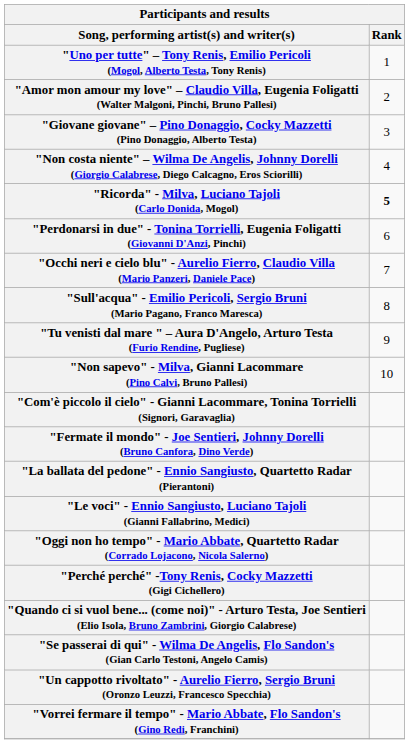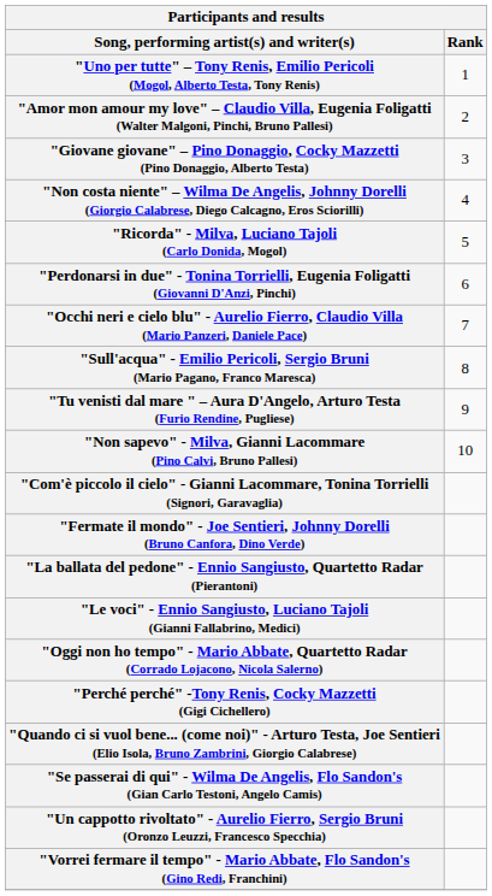"Ricorda" - Milva, Luciano Tajoli (Carlo Donida, Mogol) | Rank: bold -> normal
